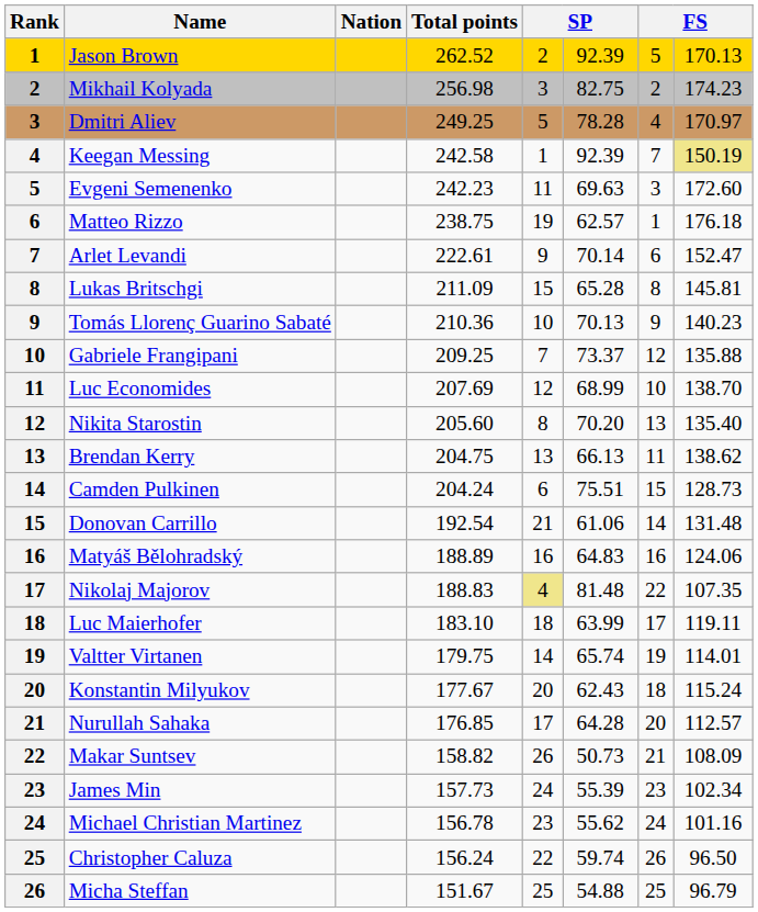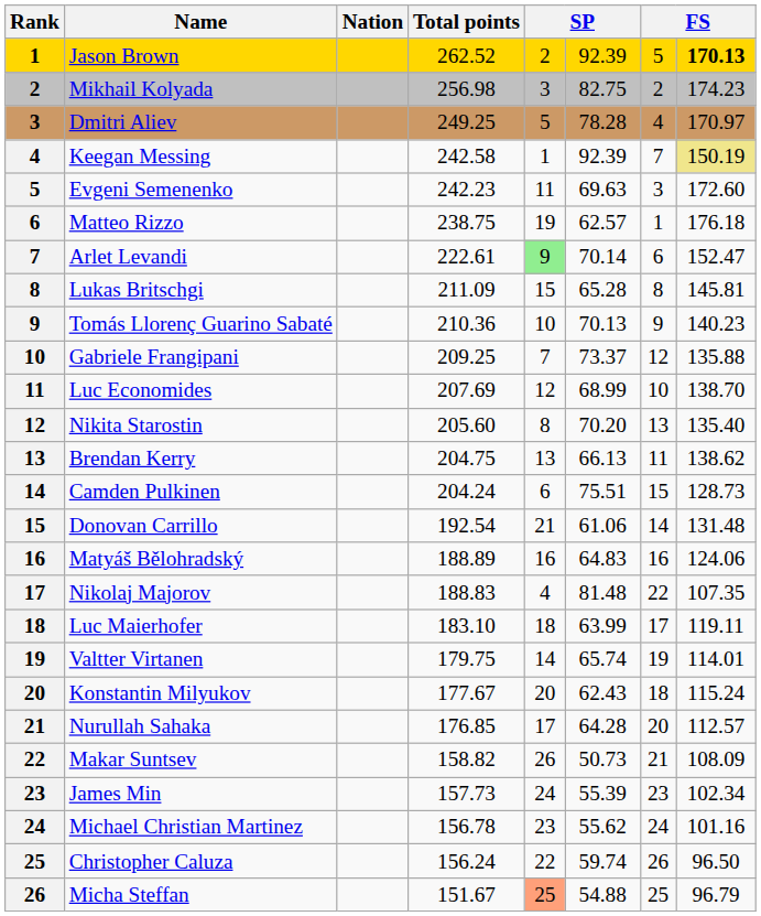Jason Brown | column 8: normal -> bold
Arlet Levandi | column 5: no background -> lightgreen background
Nikolaj Majorov | column 5: khaki background -> no background
Micha Steffan | column 5: no background -> lightsalmon background
